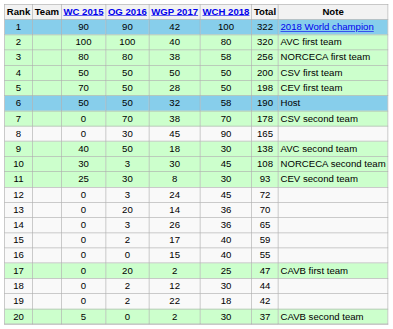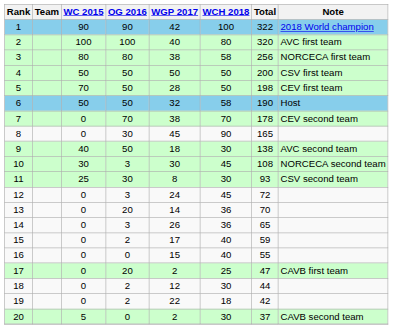7 | Note: CSV second team -> CEV second team
11 | Note: CEV second team -> CSV second team
